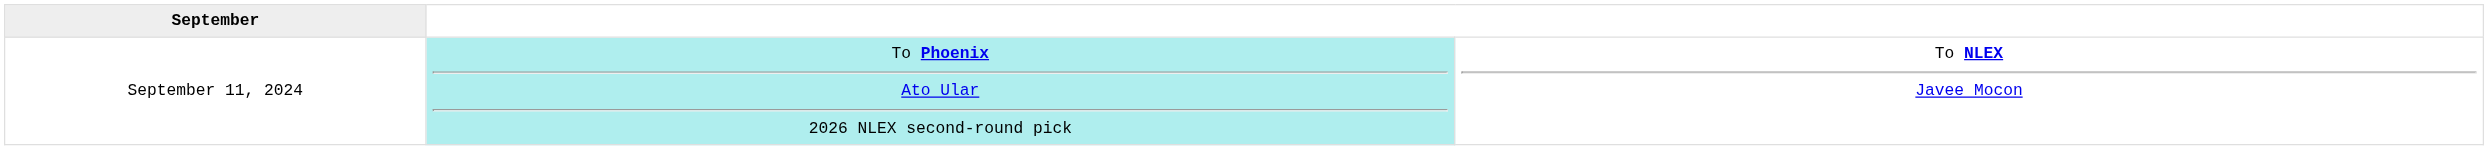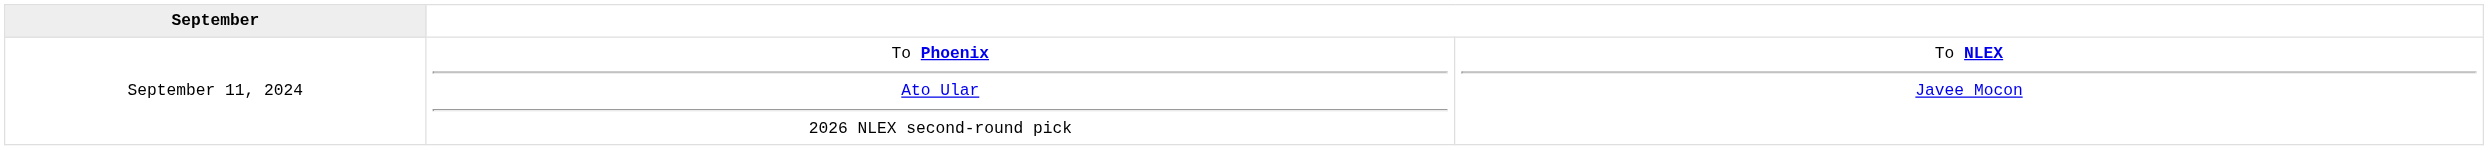September 11, 2024 | column 2: paleturquoise background -> no background
